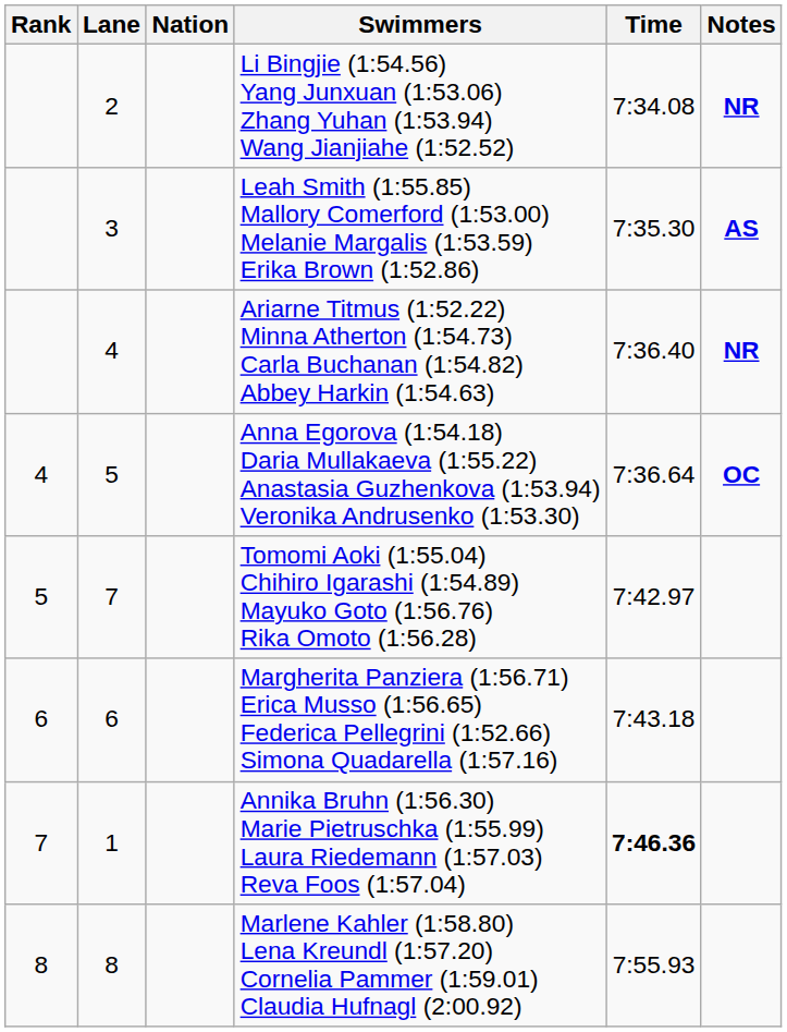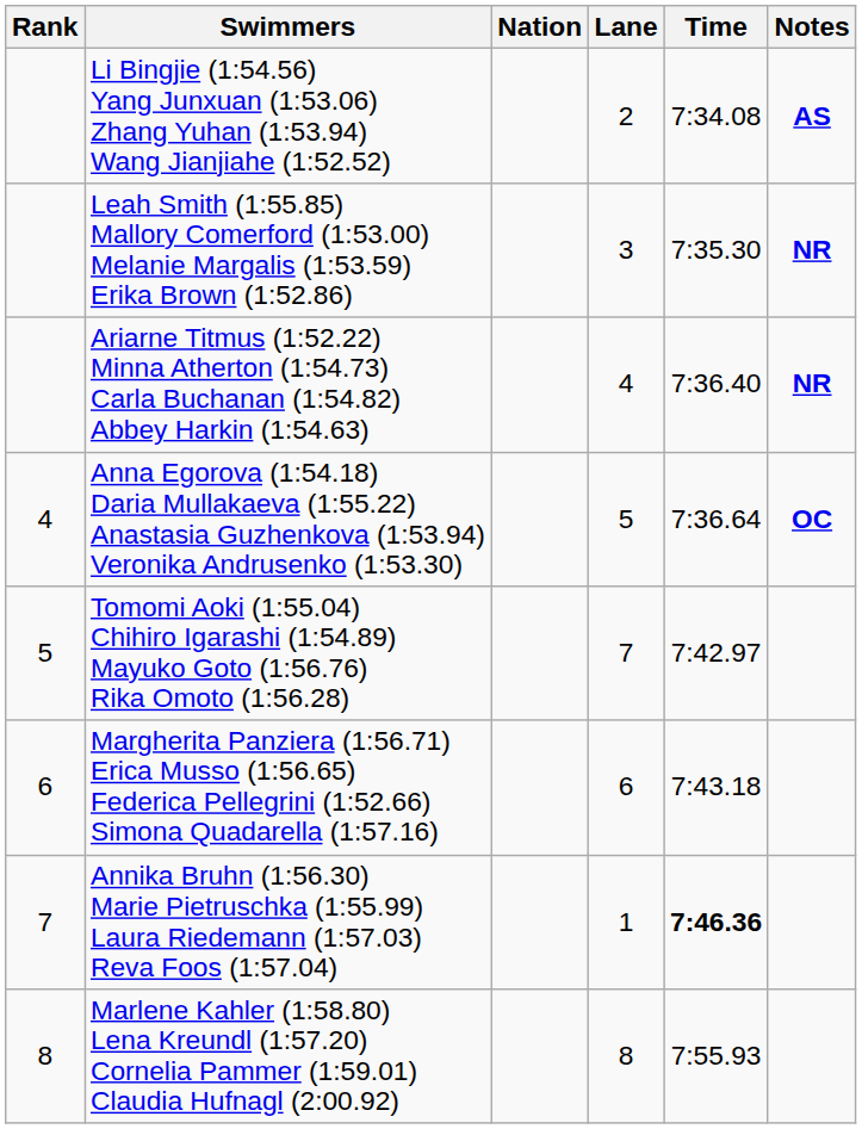columns swapped: Lane <-> Swimmers
row 2 | Notes: NR -> AS
row 3 | Notes: AS -> NR
